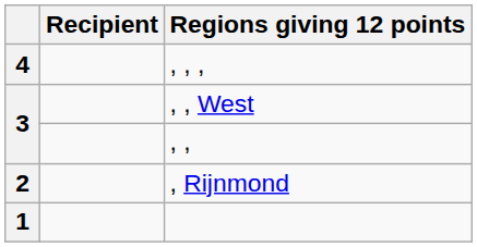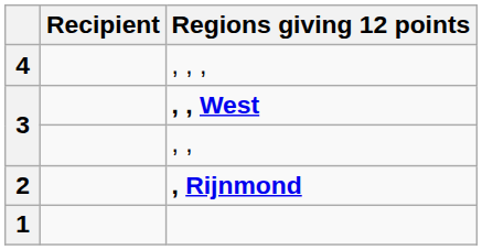, , West | Regions giving 12 points: normal -> bold
, Rijnmond | Regions giving 12 points: normal -> bold
